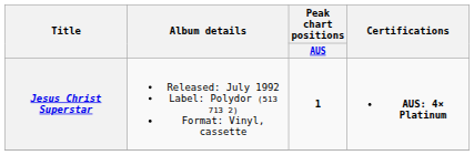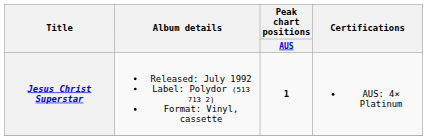Jesus Christ Superstar | Certifications: bold -> normal
